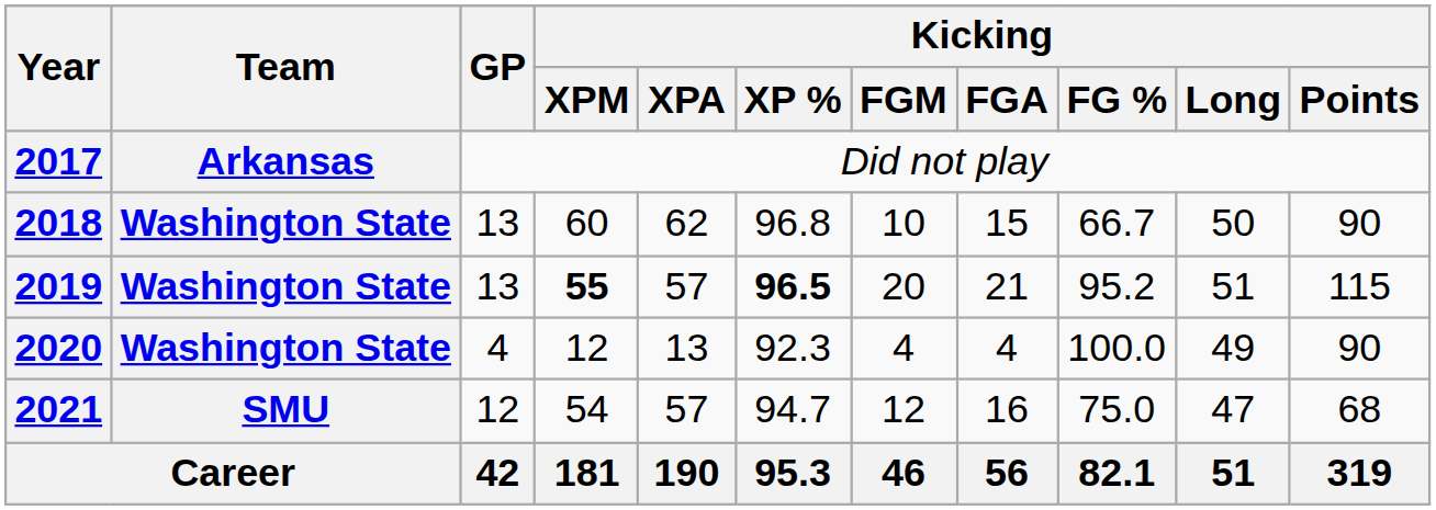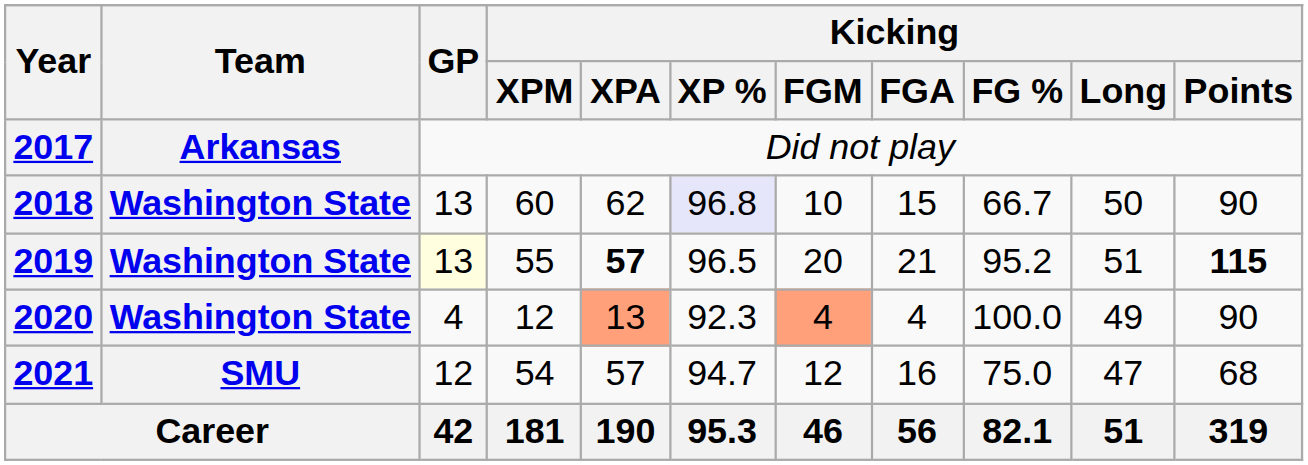2018 | Kicking / XP %: no background -> lavender background
2019 | GP: no background -> lightyellow background
2019 | Kicking / XPM: bold -> normal
2019 | Kicking / XPA: normal -> bold
2019 | Kicking / XP %: bold -> normal
2019 | Kicking / Points: normal -> bold
2020 | Kicking / XPA: no background -> lightsalmon background
2020 | Kicking / FGM: no background -> lightsalmon background
